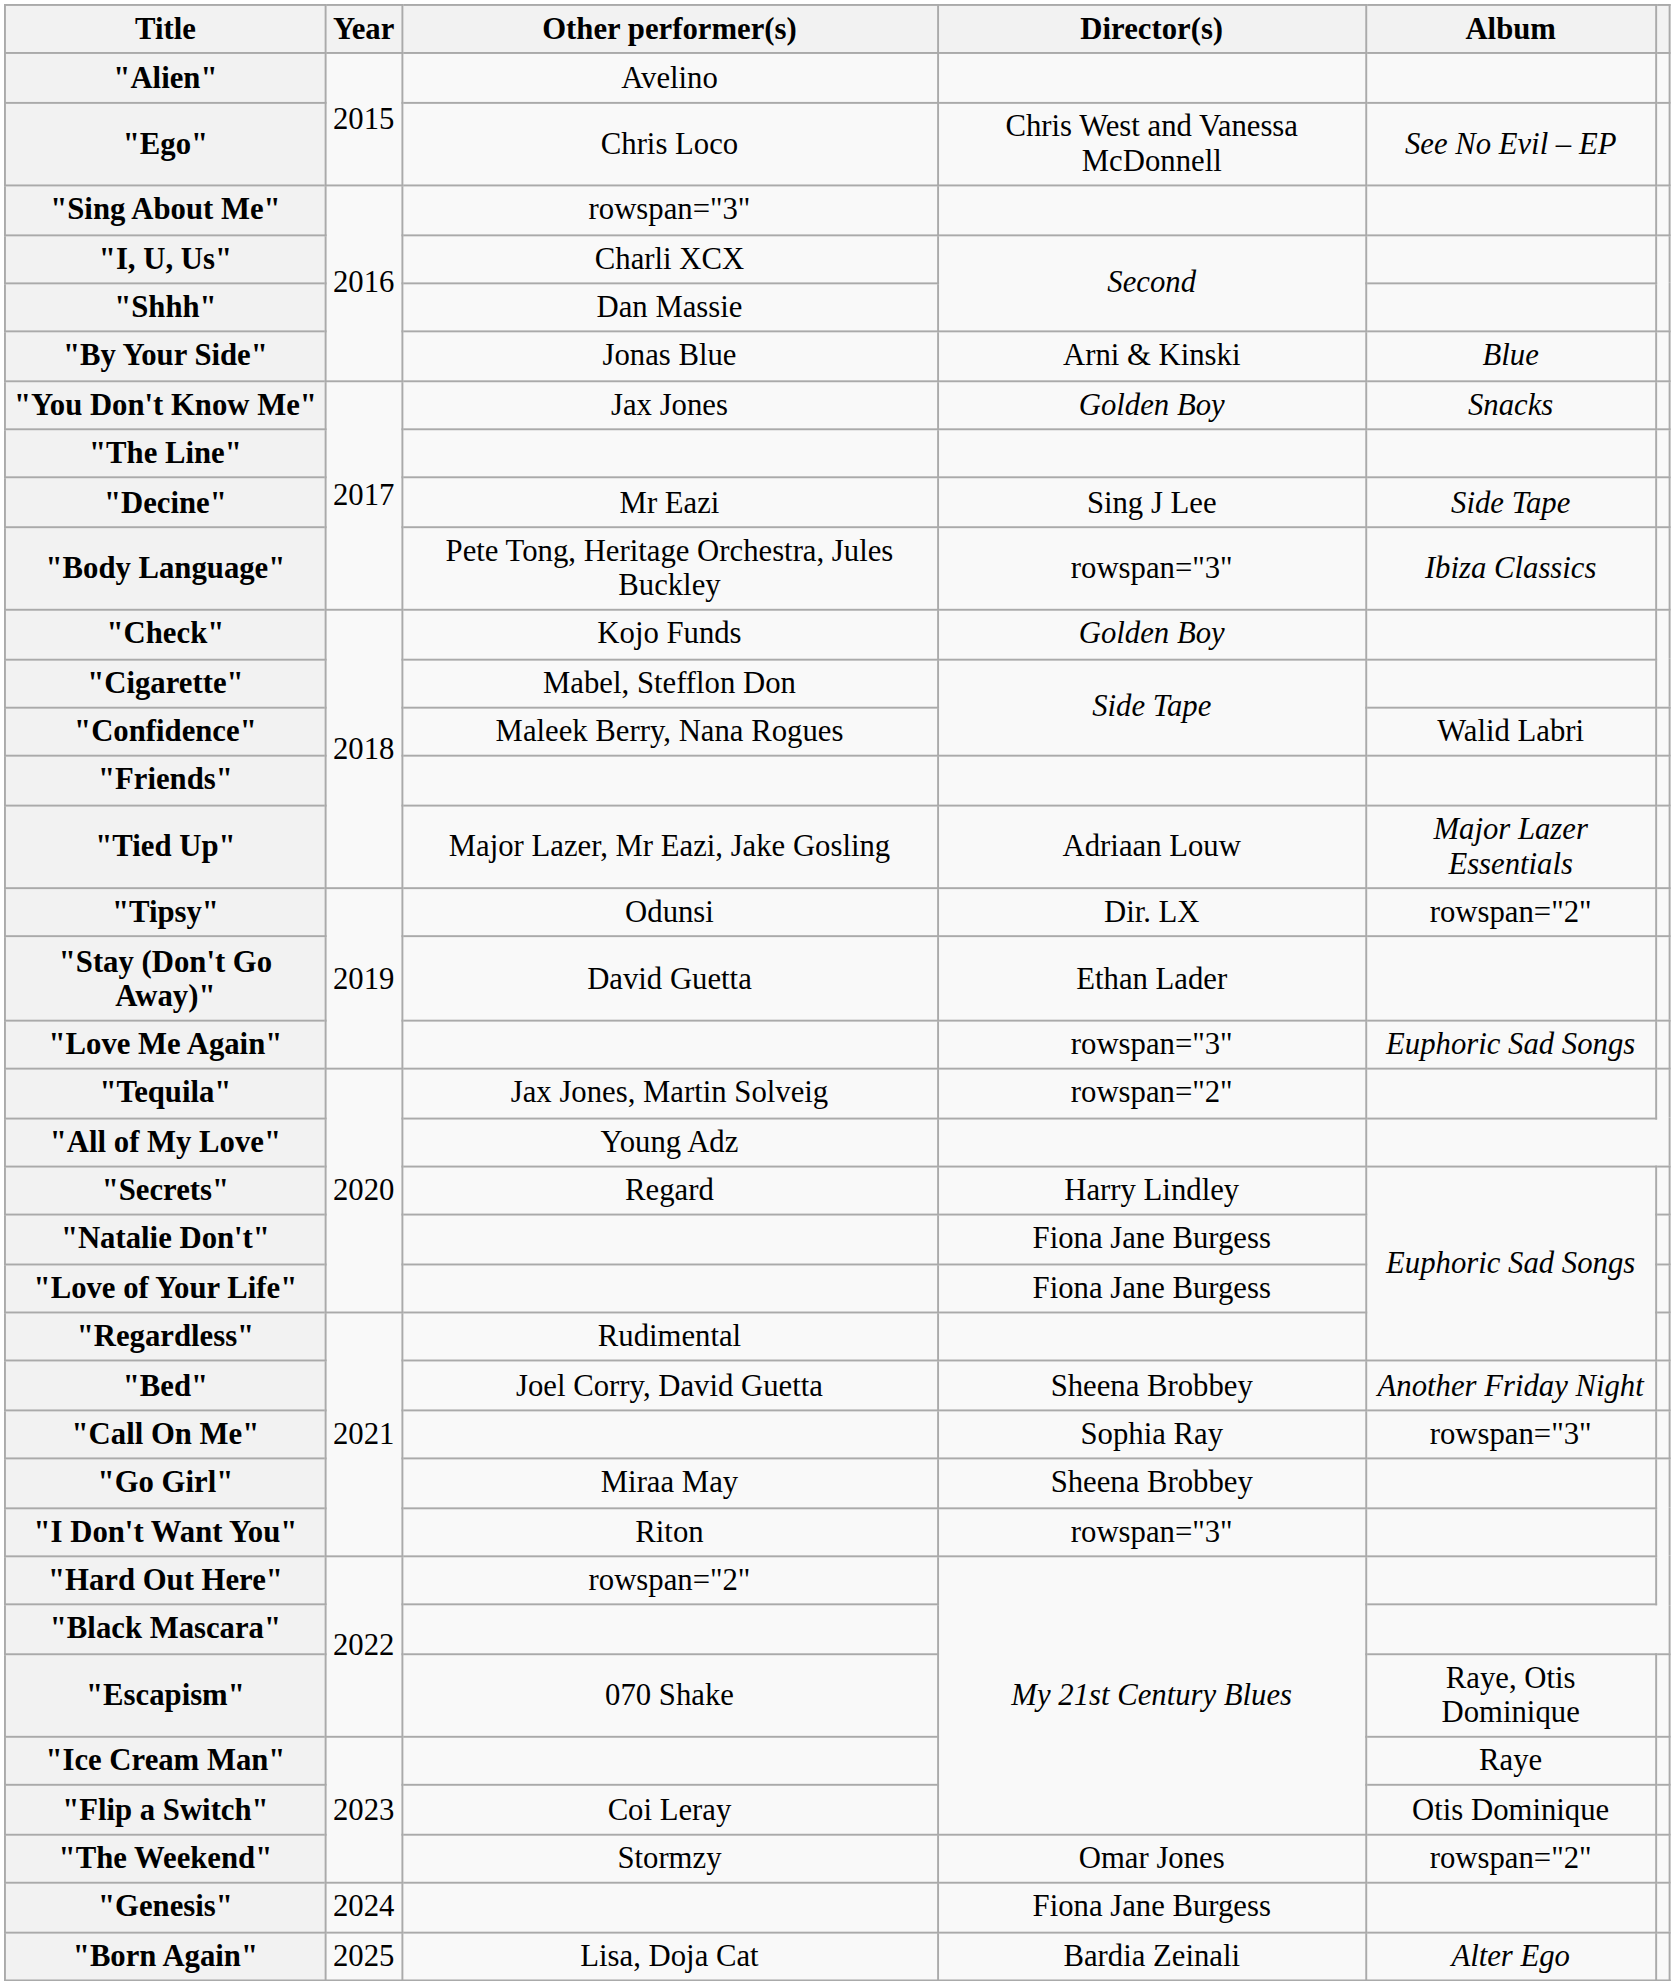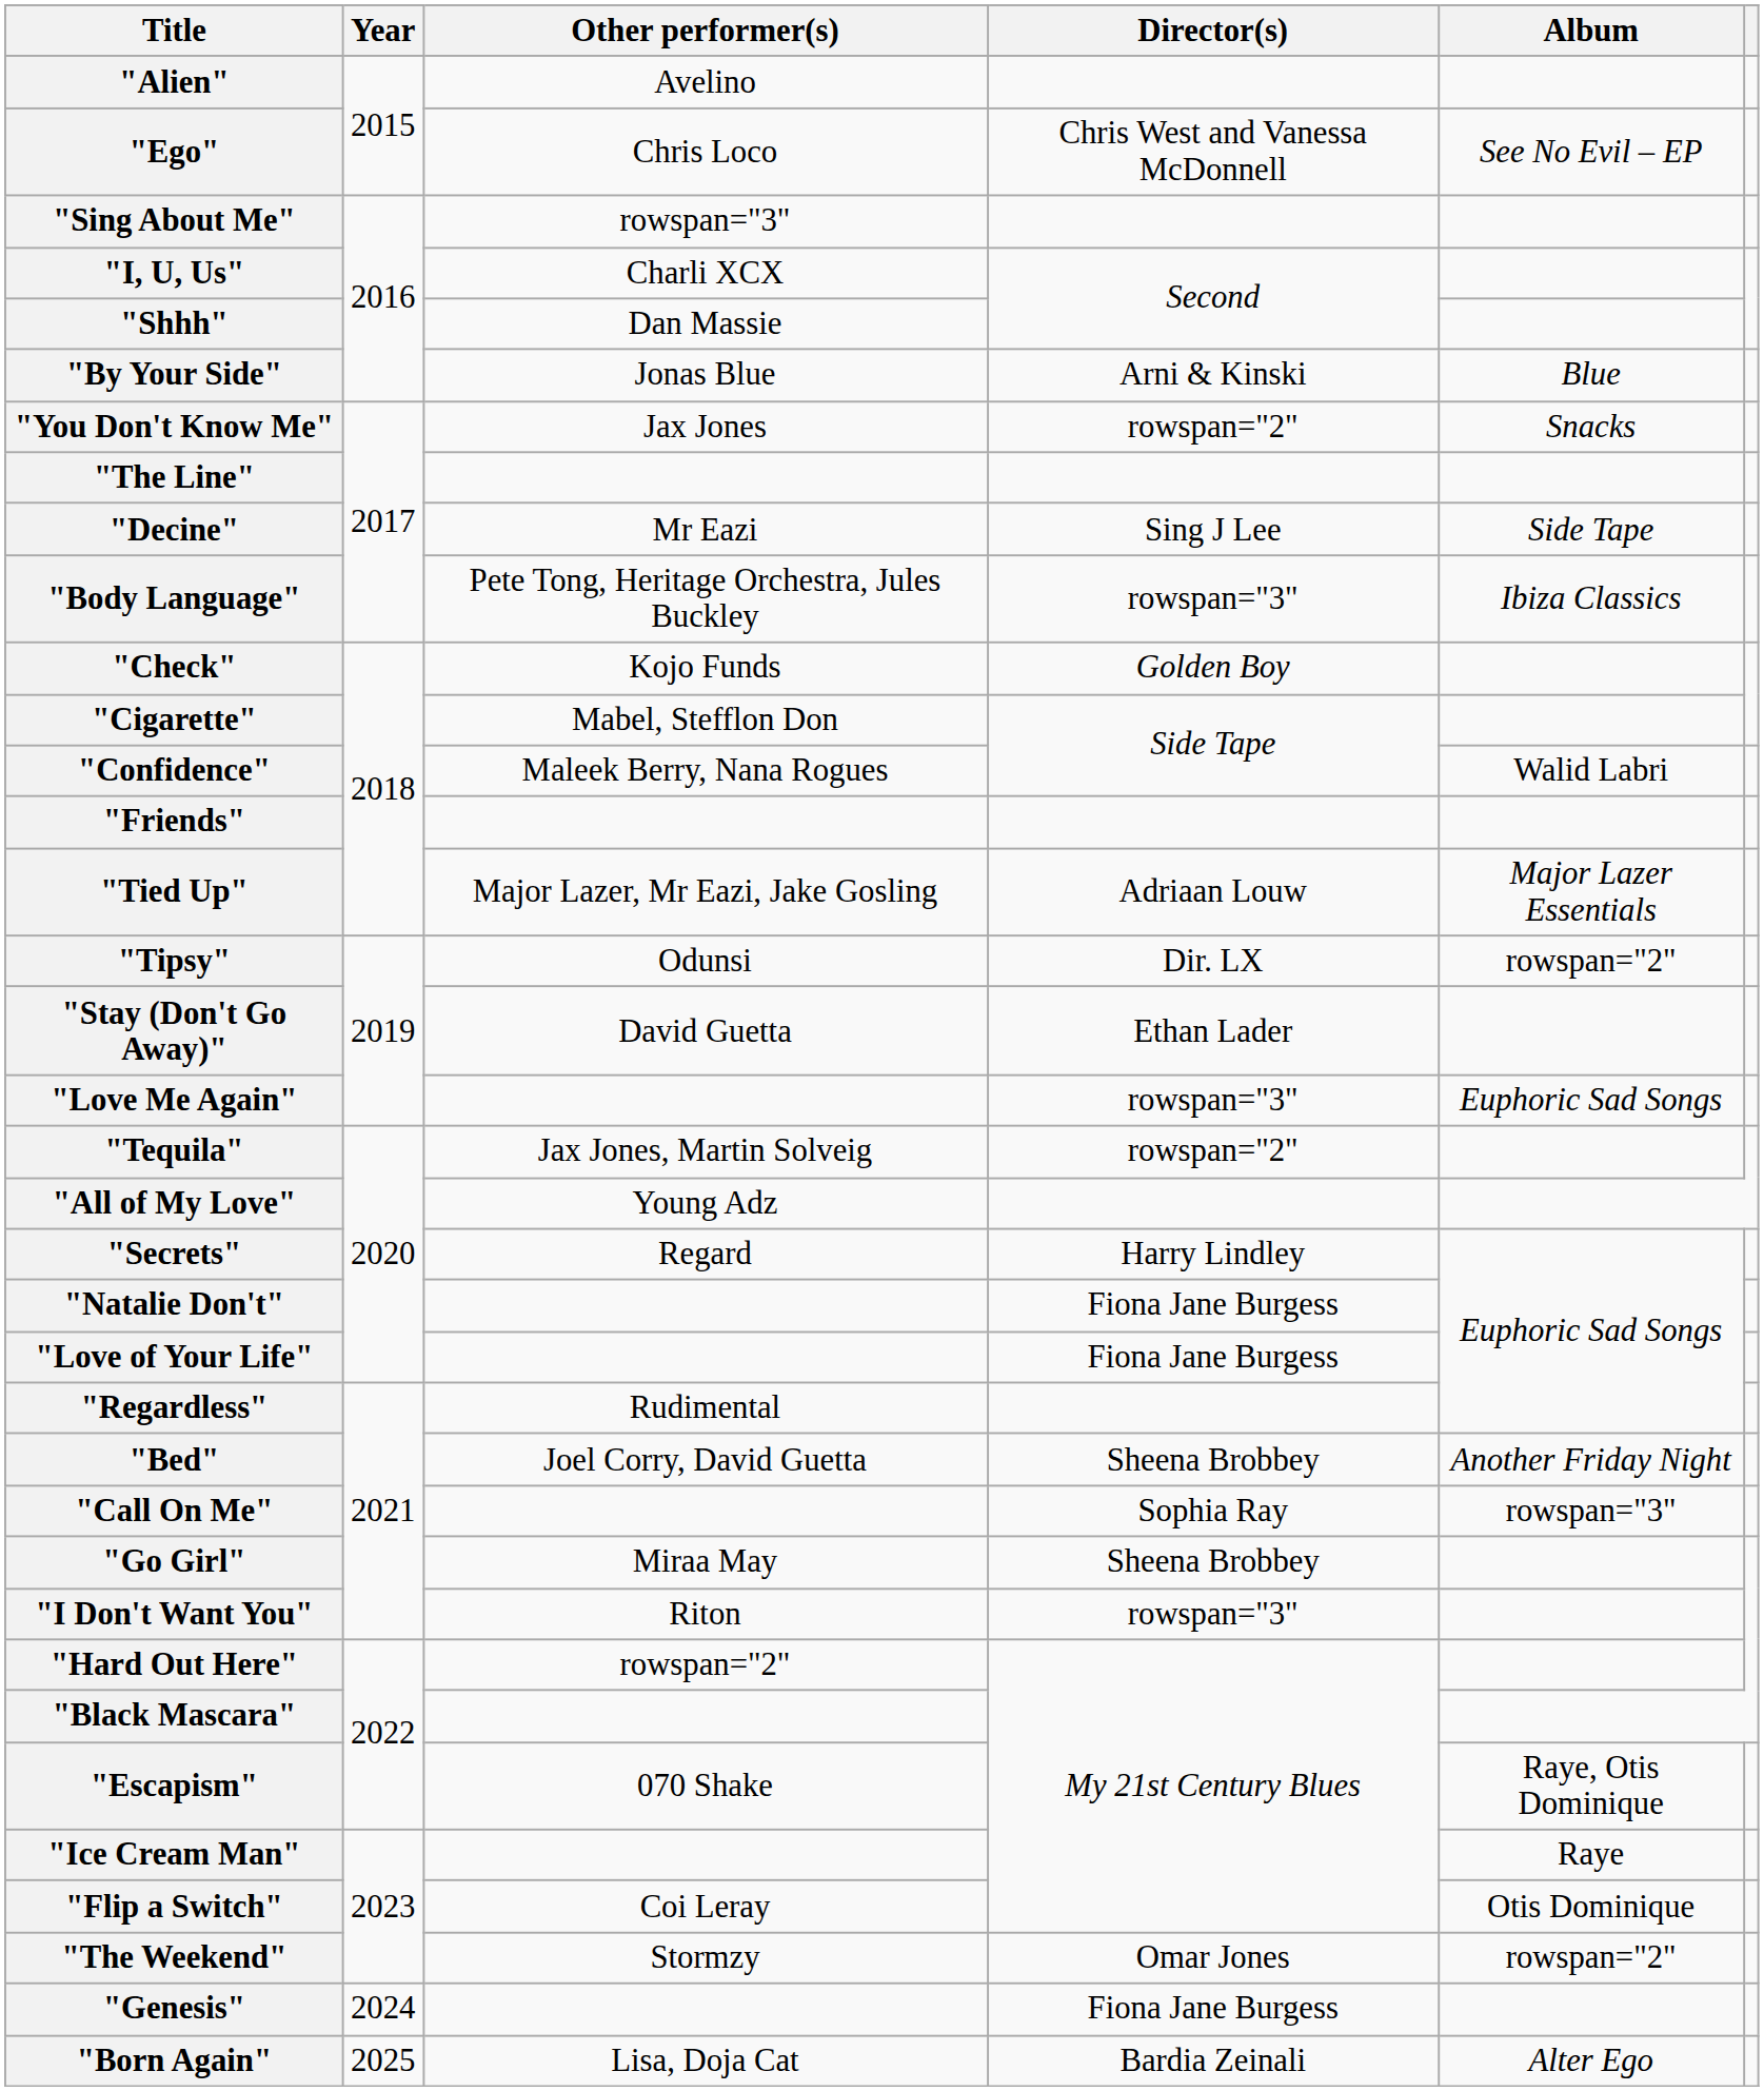"You Don't Know Me" | Director(s): Golden Boy -> rowspan="2"
